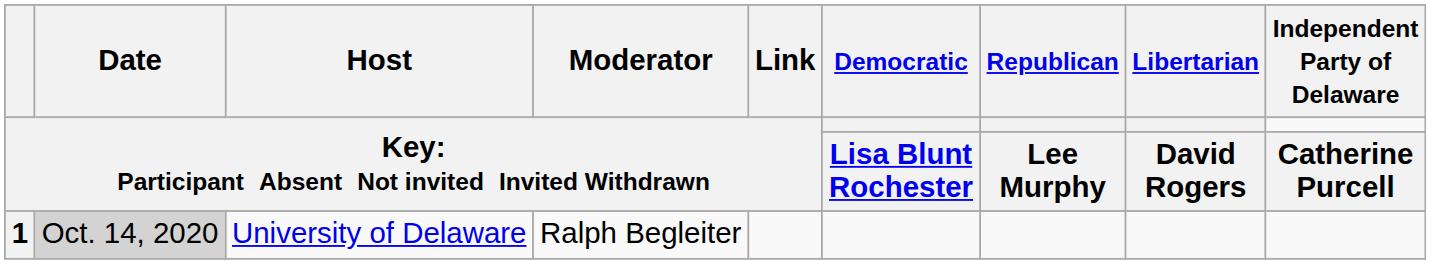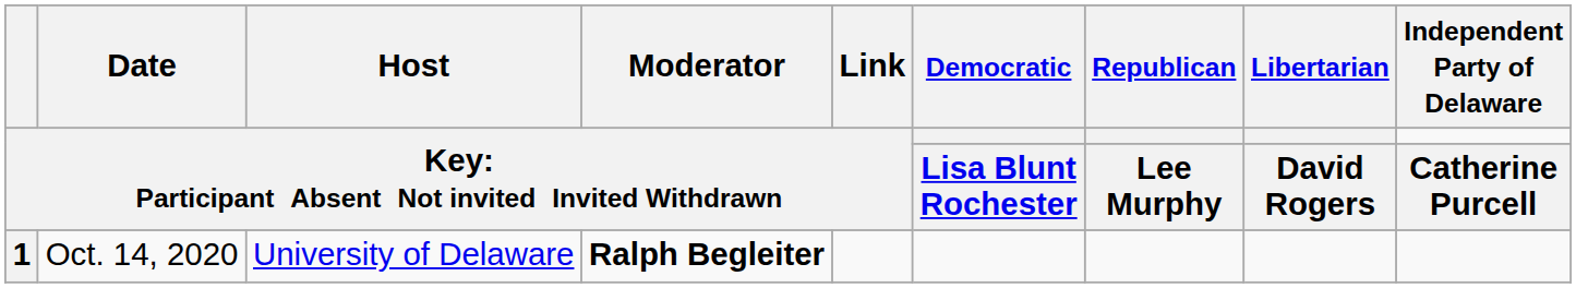1 | column 2: lightgrey background -> no background
1 | column 4: normal -> bold
